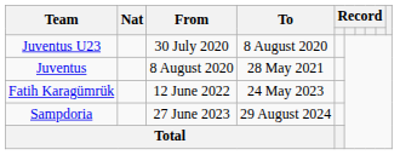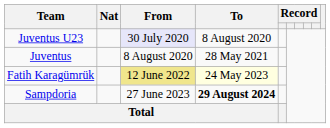Juventus U23 | From: no background -> lavender background
Fatih Karagümrük | From: no background -> khaki background
Fatih Karagümrük | To: no background -> lightyellow background
Sampdoria | To: normal -> bold
